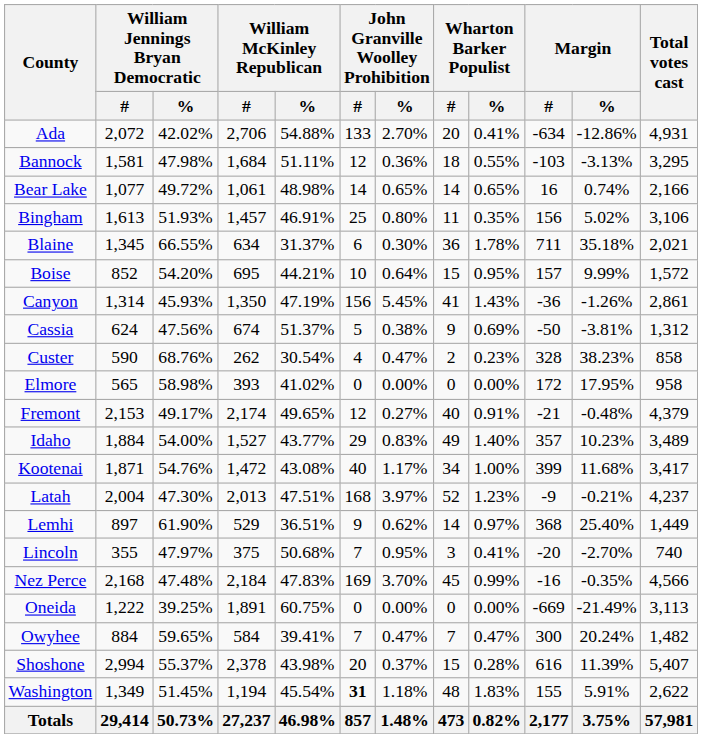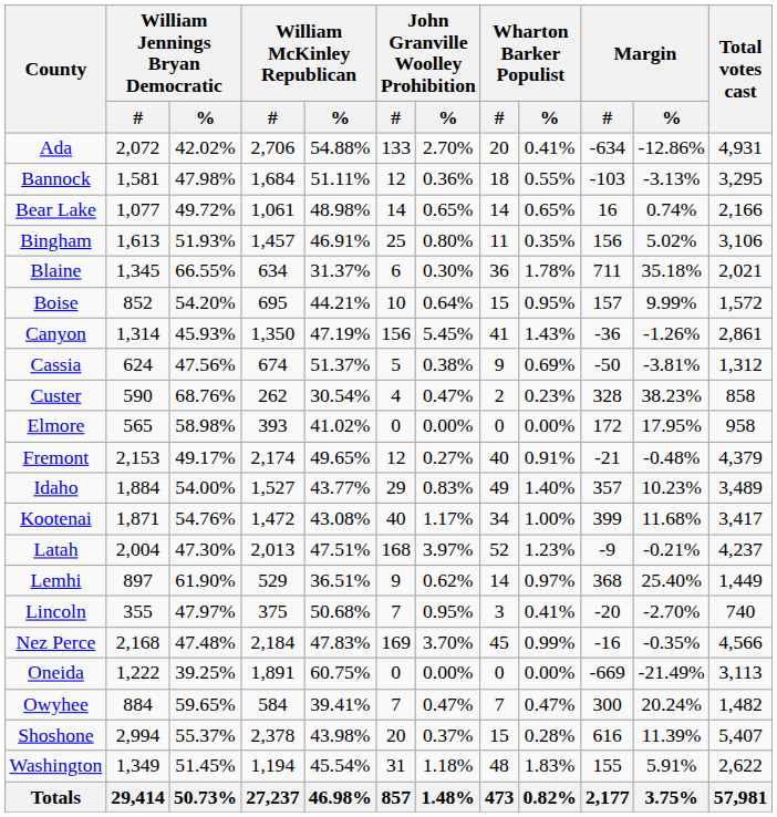Washington | John Granville Woolley Prohibition / #: bold -> normal
